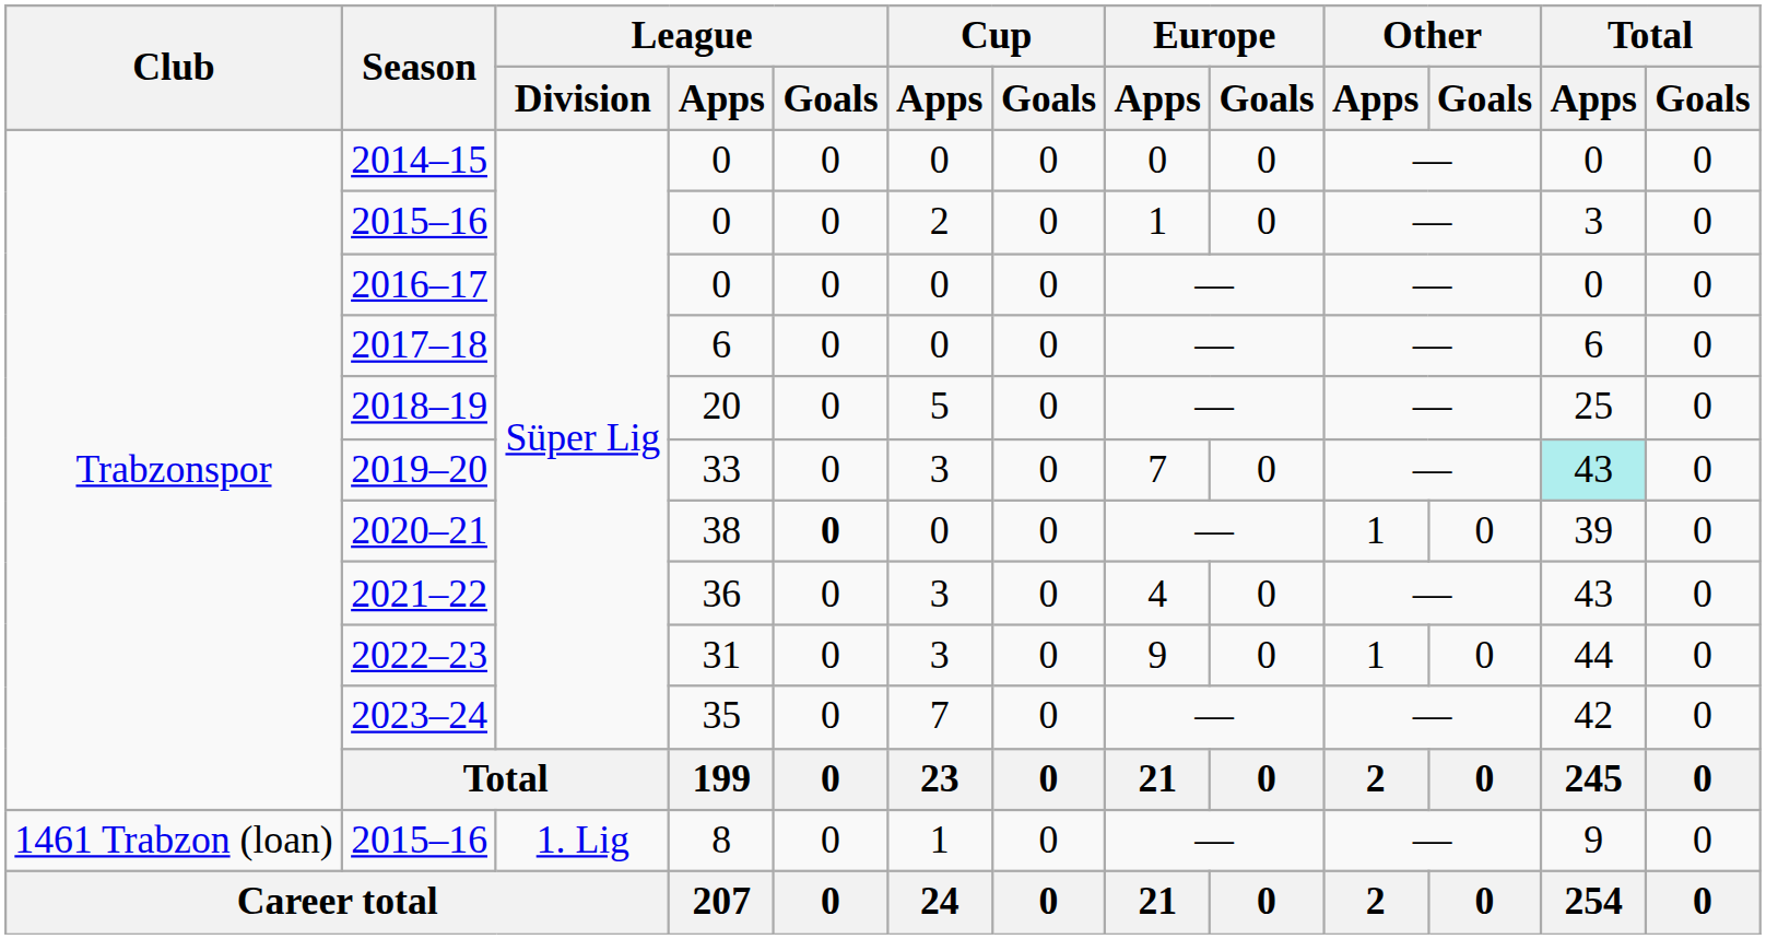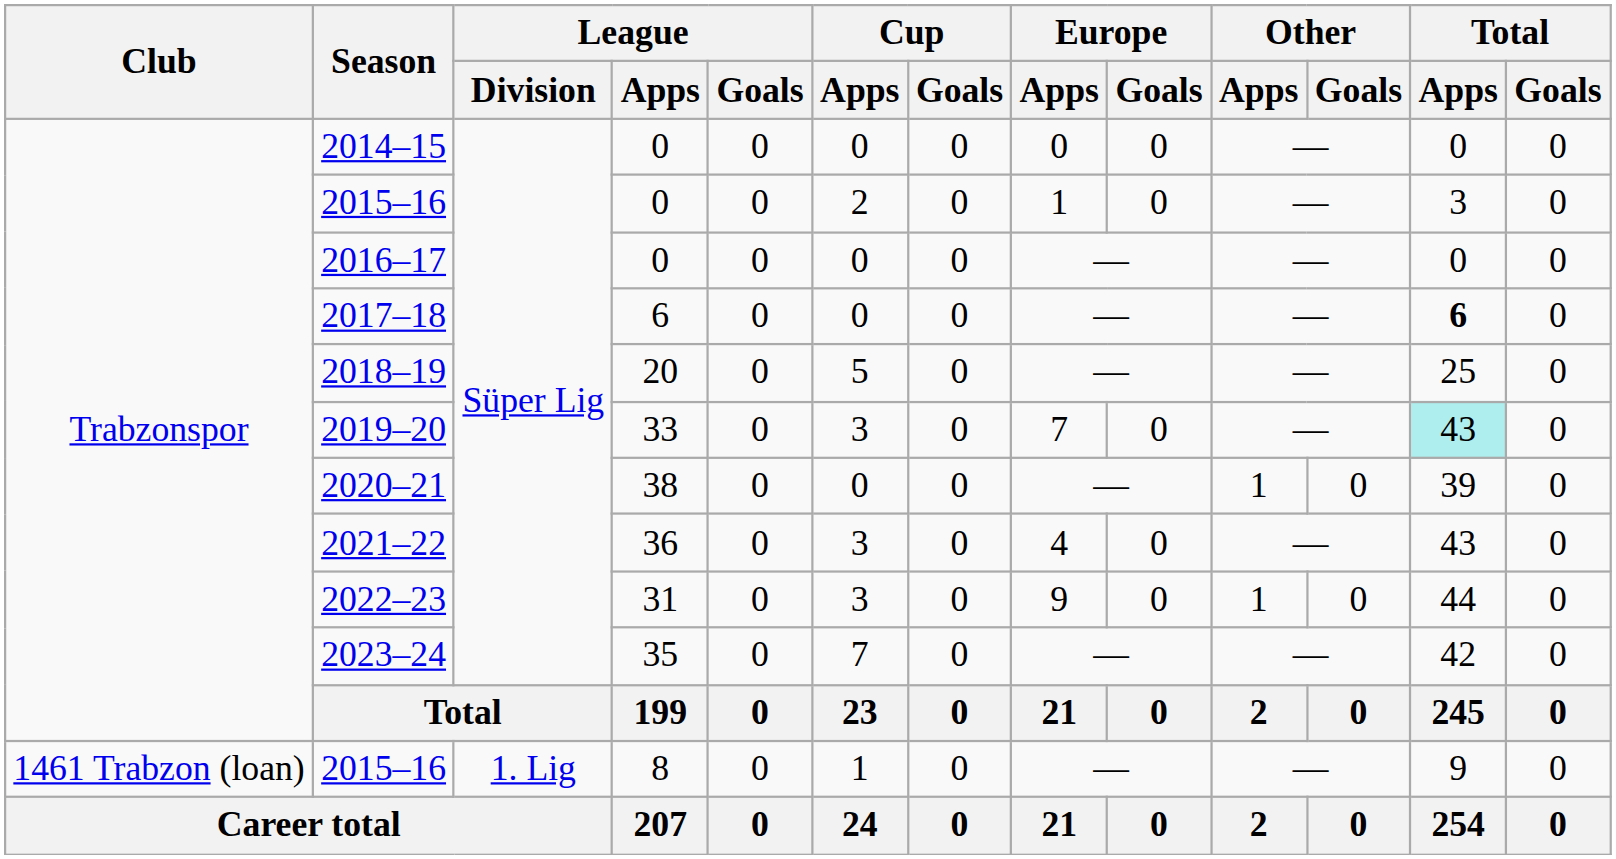2017–18 | Total / Apps: normal -> bold
2020–21 | League / Goals: bold -> normal
